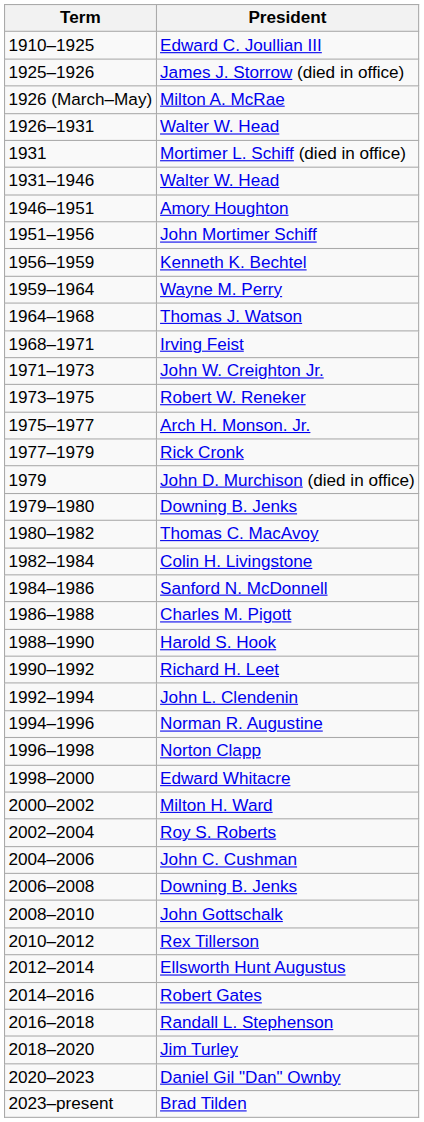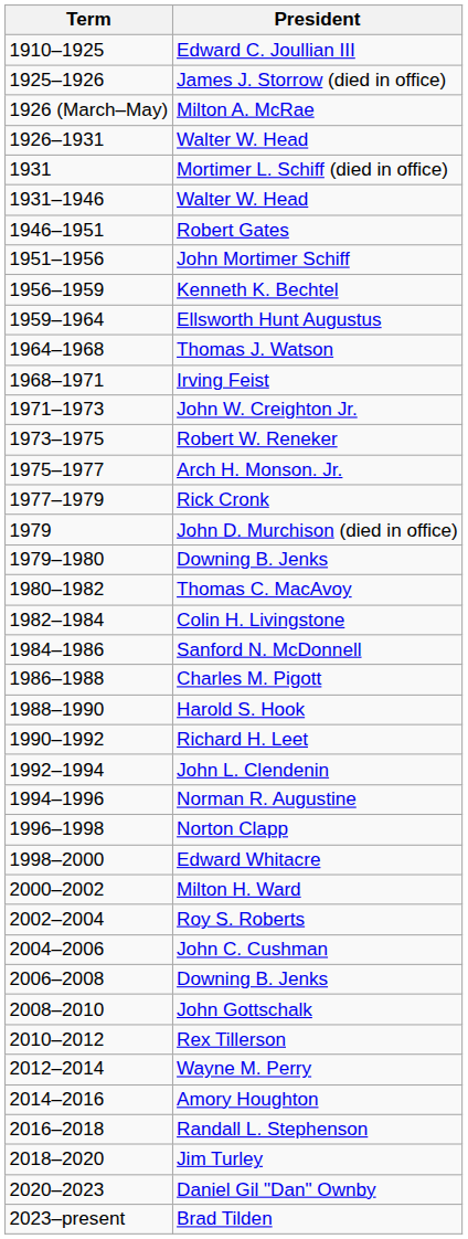row 8 | President: Amory Houghton -> Robert Gates
row 11 | President: Wayne M. Perry -> Ellsworth Hunt Augustus
row 36 | President: Ellsworth Hunt Augustus -> Wayne M. Perry
row 37 | President: Robert Gates -> Amory Houghton
